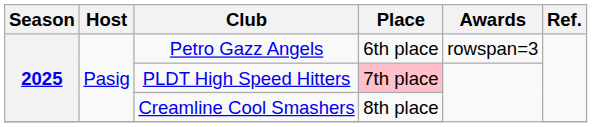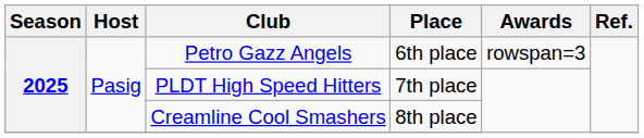PLDT High Speed Hitters | Place: pink background -> no background
